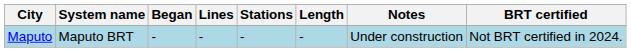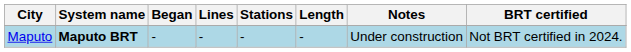Maputo | System name: normal -> bold
